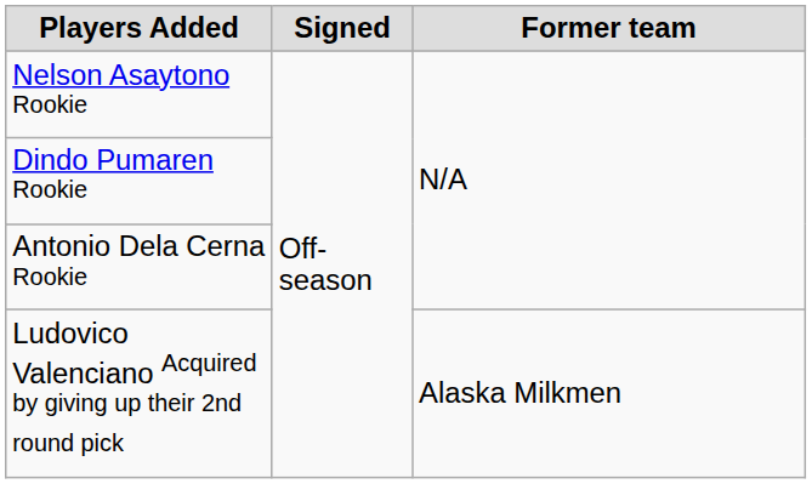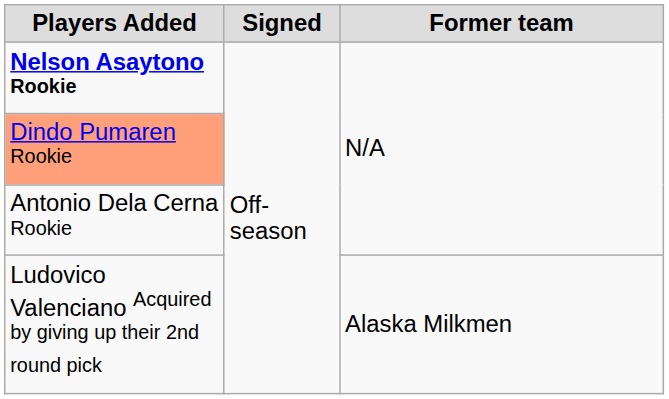Nelson Asaytono Rookie | Players Added: normal -> bold
Dindo Pumaren Rookie | Players Added: no background -> lightsalmon background
